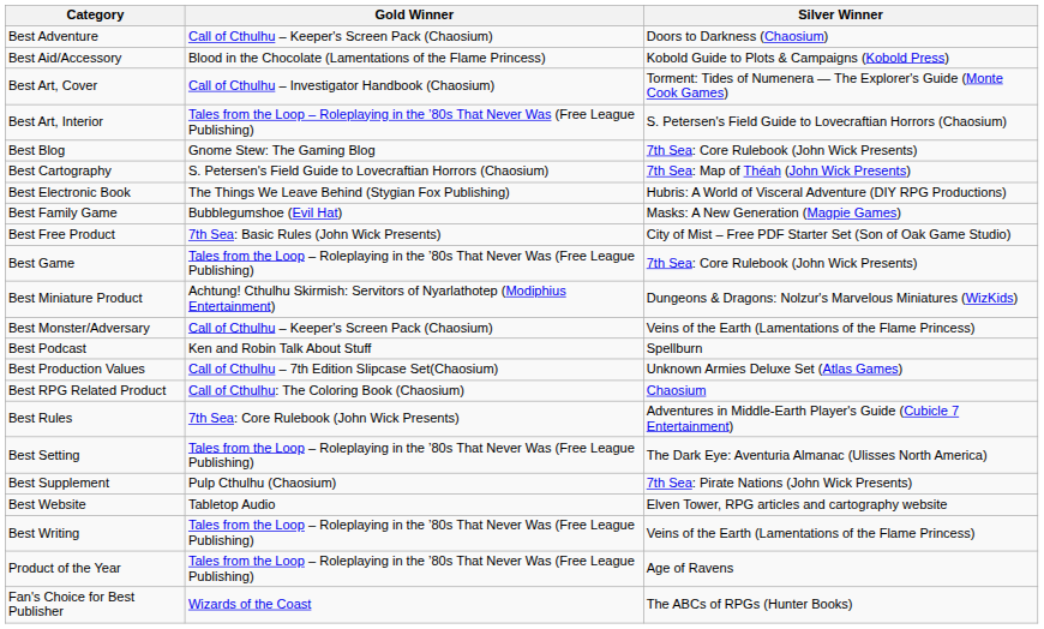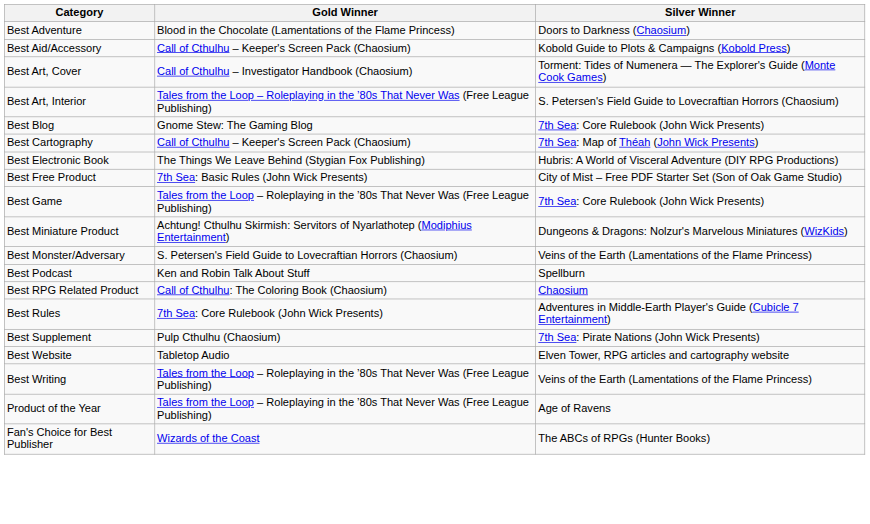Best Adventure | Gold Winner: Call of Cthulhu – Keeper's Screen Pack (Chaosium) -> Blood in the Chocolate (Lamentations of the Flame Princess)
Best Aid/Accessory | Gold Winner: Blood in the Chocolate (Lamentations of the Flame Princess) -> Call of Cthulhu – Keeper's Screen Pack (Chaosium)
Best Cartography | Gold Winner: S. Petersen's Field Guide to Lovecraftian Horrors (Chaosium) -> Call of Cthulhu – Keeper's Screen Pack (Chaosium)
- row: Best Family Game | Bubblegumshoe (Evil Hat) | Masks: A New Generation (Magpie Games)
Best Monster/Adversary | Gold Winner: Call of Cthulhu – Keeper's Screen Pack (Chaosium) -> S. Petersen's Field Guide to Lovecraftian Horrors (Chaosium)
- row: Best Production Values | Call of Cthulhu – 7th Edition Slipcase Set(Chaosium) | Unknown Armies Deluxe Set (Atlas Games)
- row: Best Setting | Tales from the Loop – Roleplaying in the ’80s That Never Was (Free League Publishing) | The Dark Eye: Aventuria Almanac (Ulisses North America)
